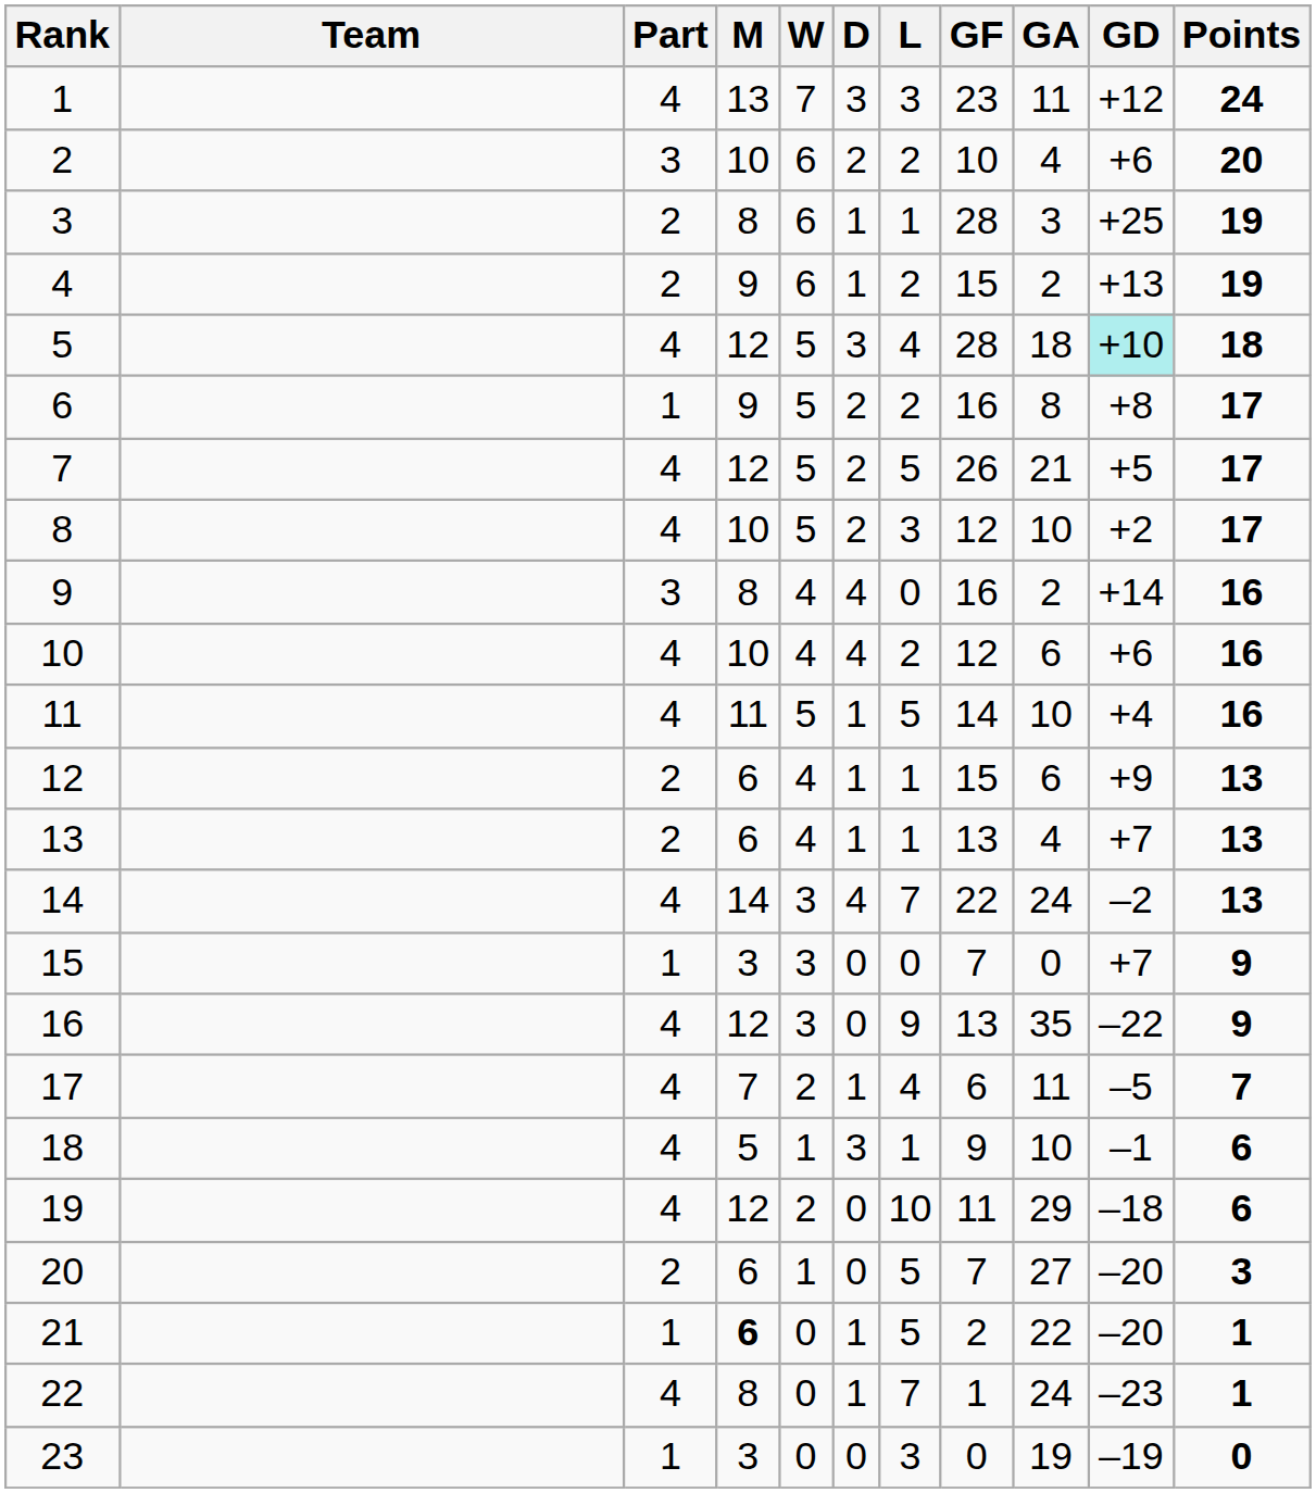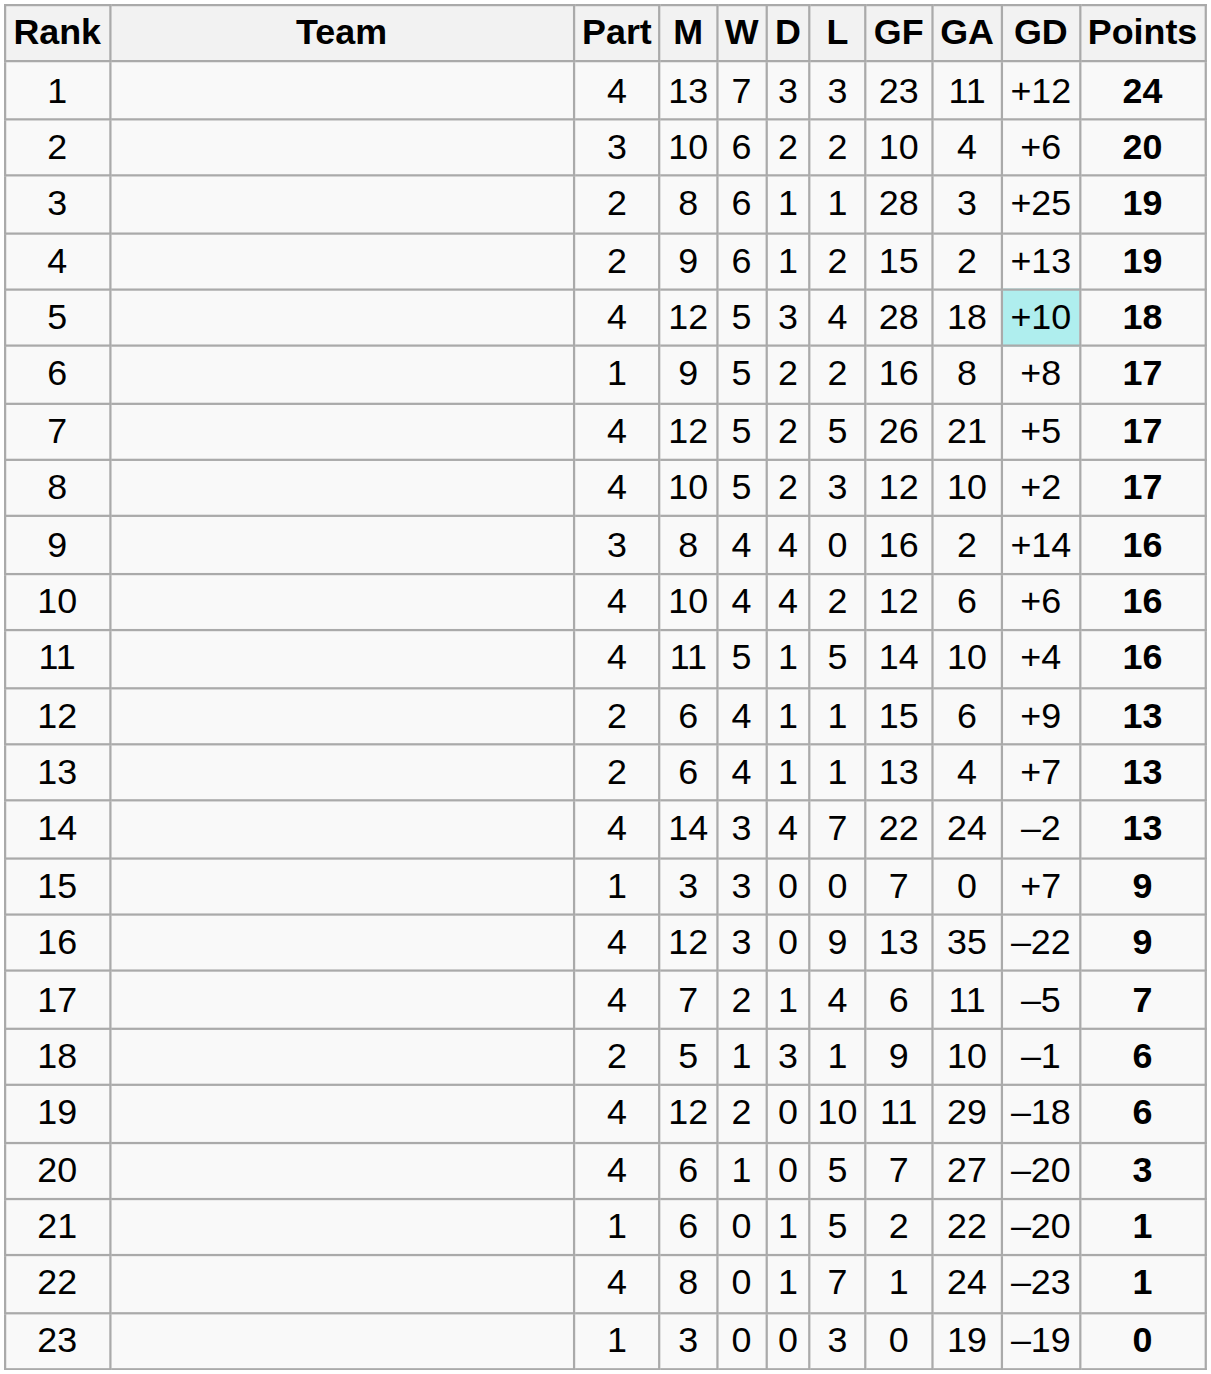row 19 | Part: 4 -> 2
row 21 | Part: 2 -> 4
row 22 | M: bold -> normal
